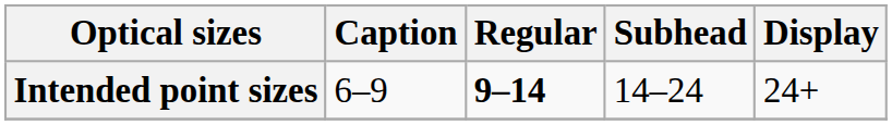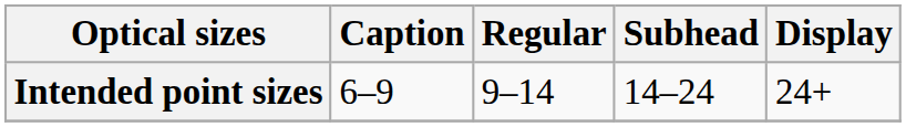Intended point sizes | Regular: bold -> normal
